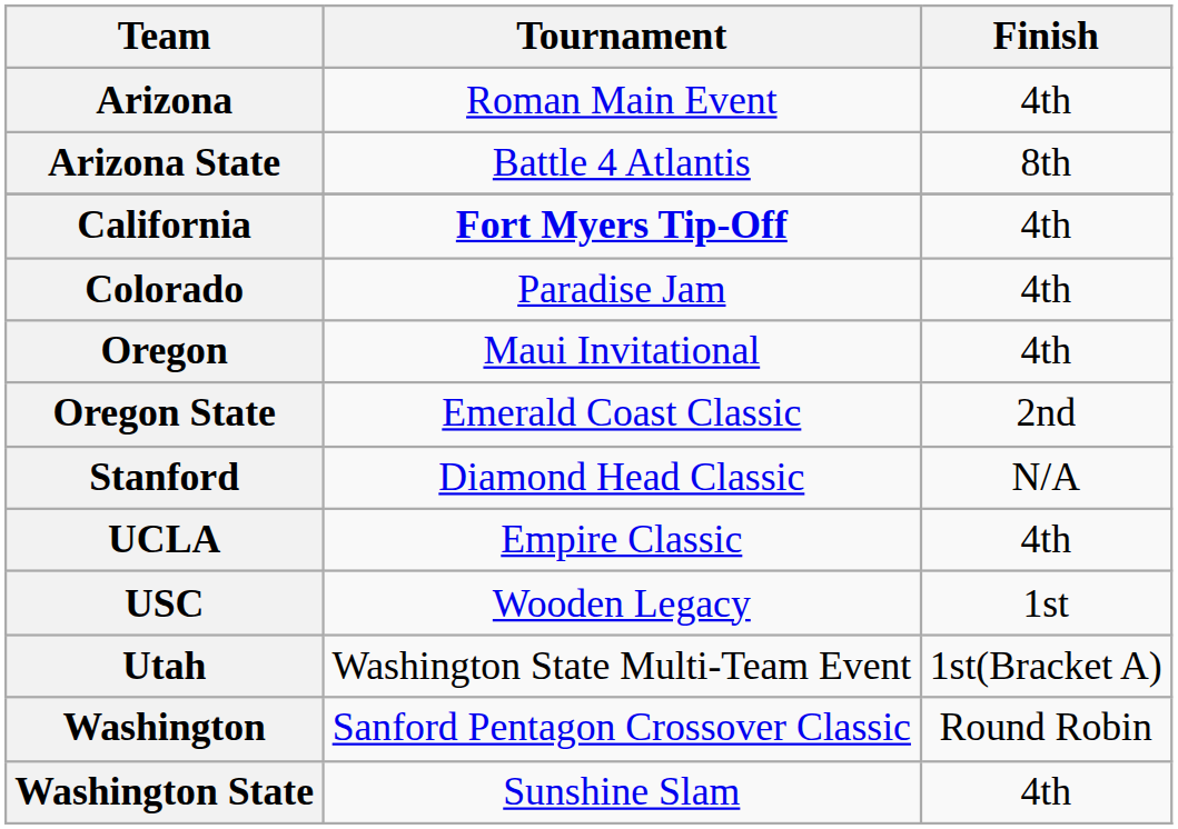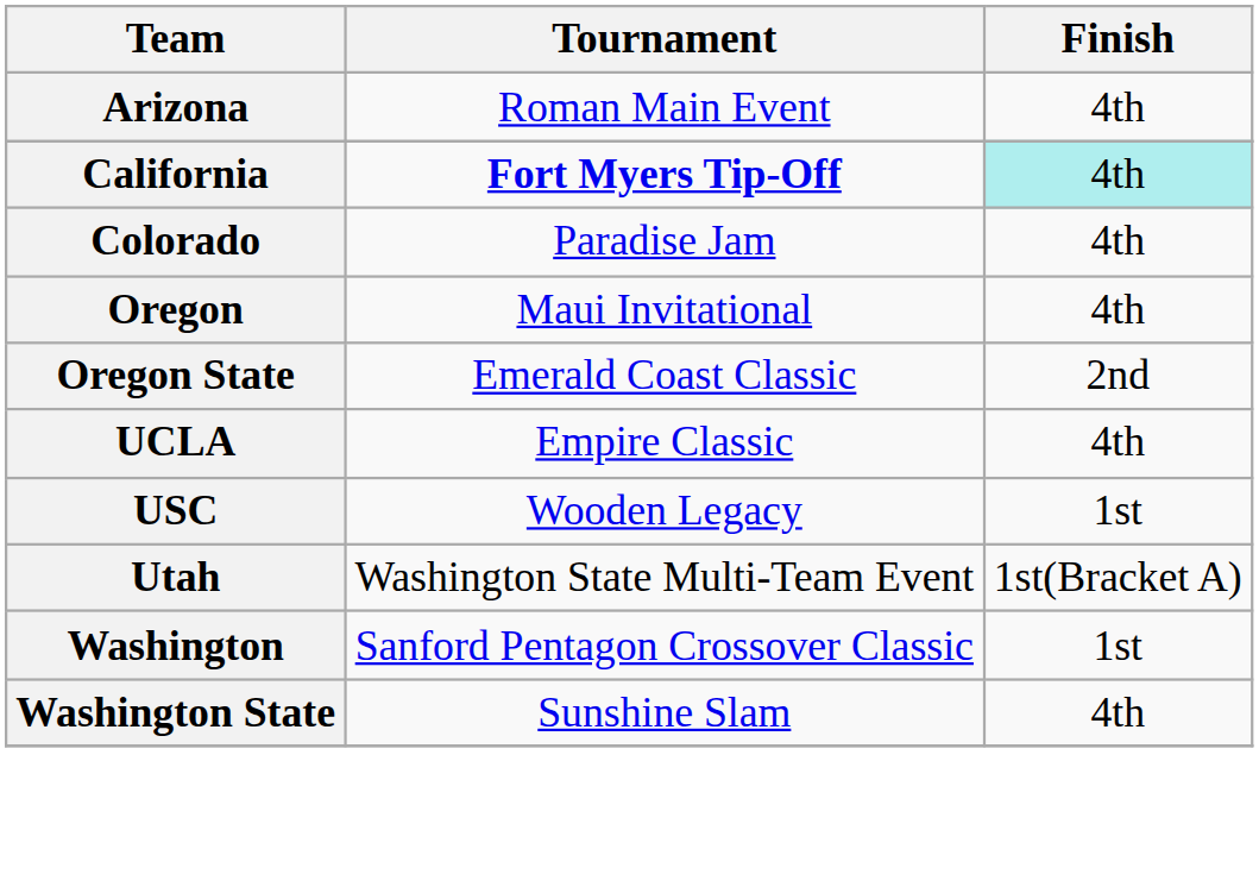- row: Arizona State | Battle 4 Atlantis | 8th
California | Finish: no background -> paleturquoise background
- row: Stanford | Diamond Head Classic | N/A
Washington | Finish: Round Robin -> 1st
